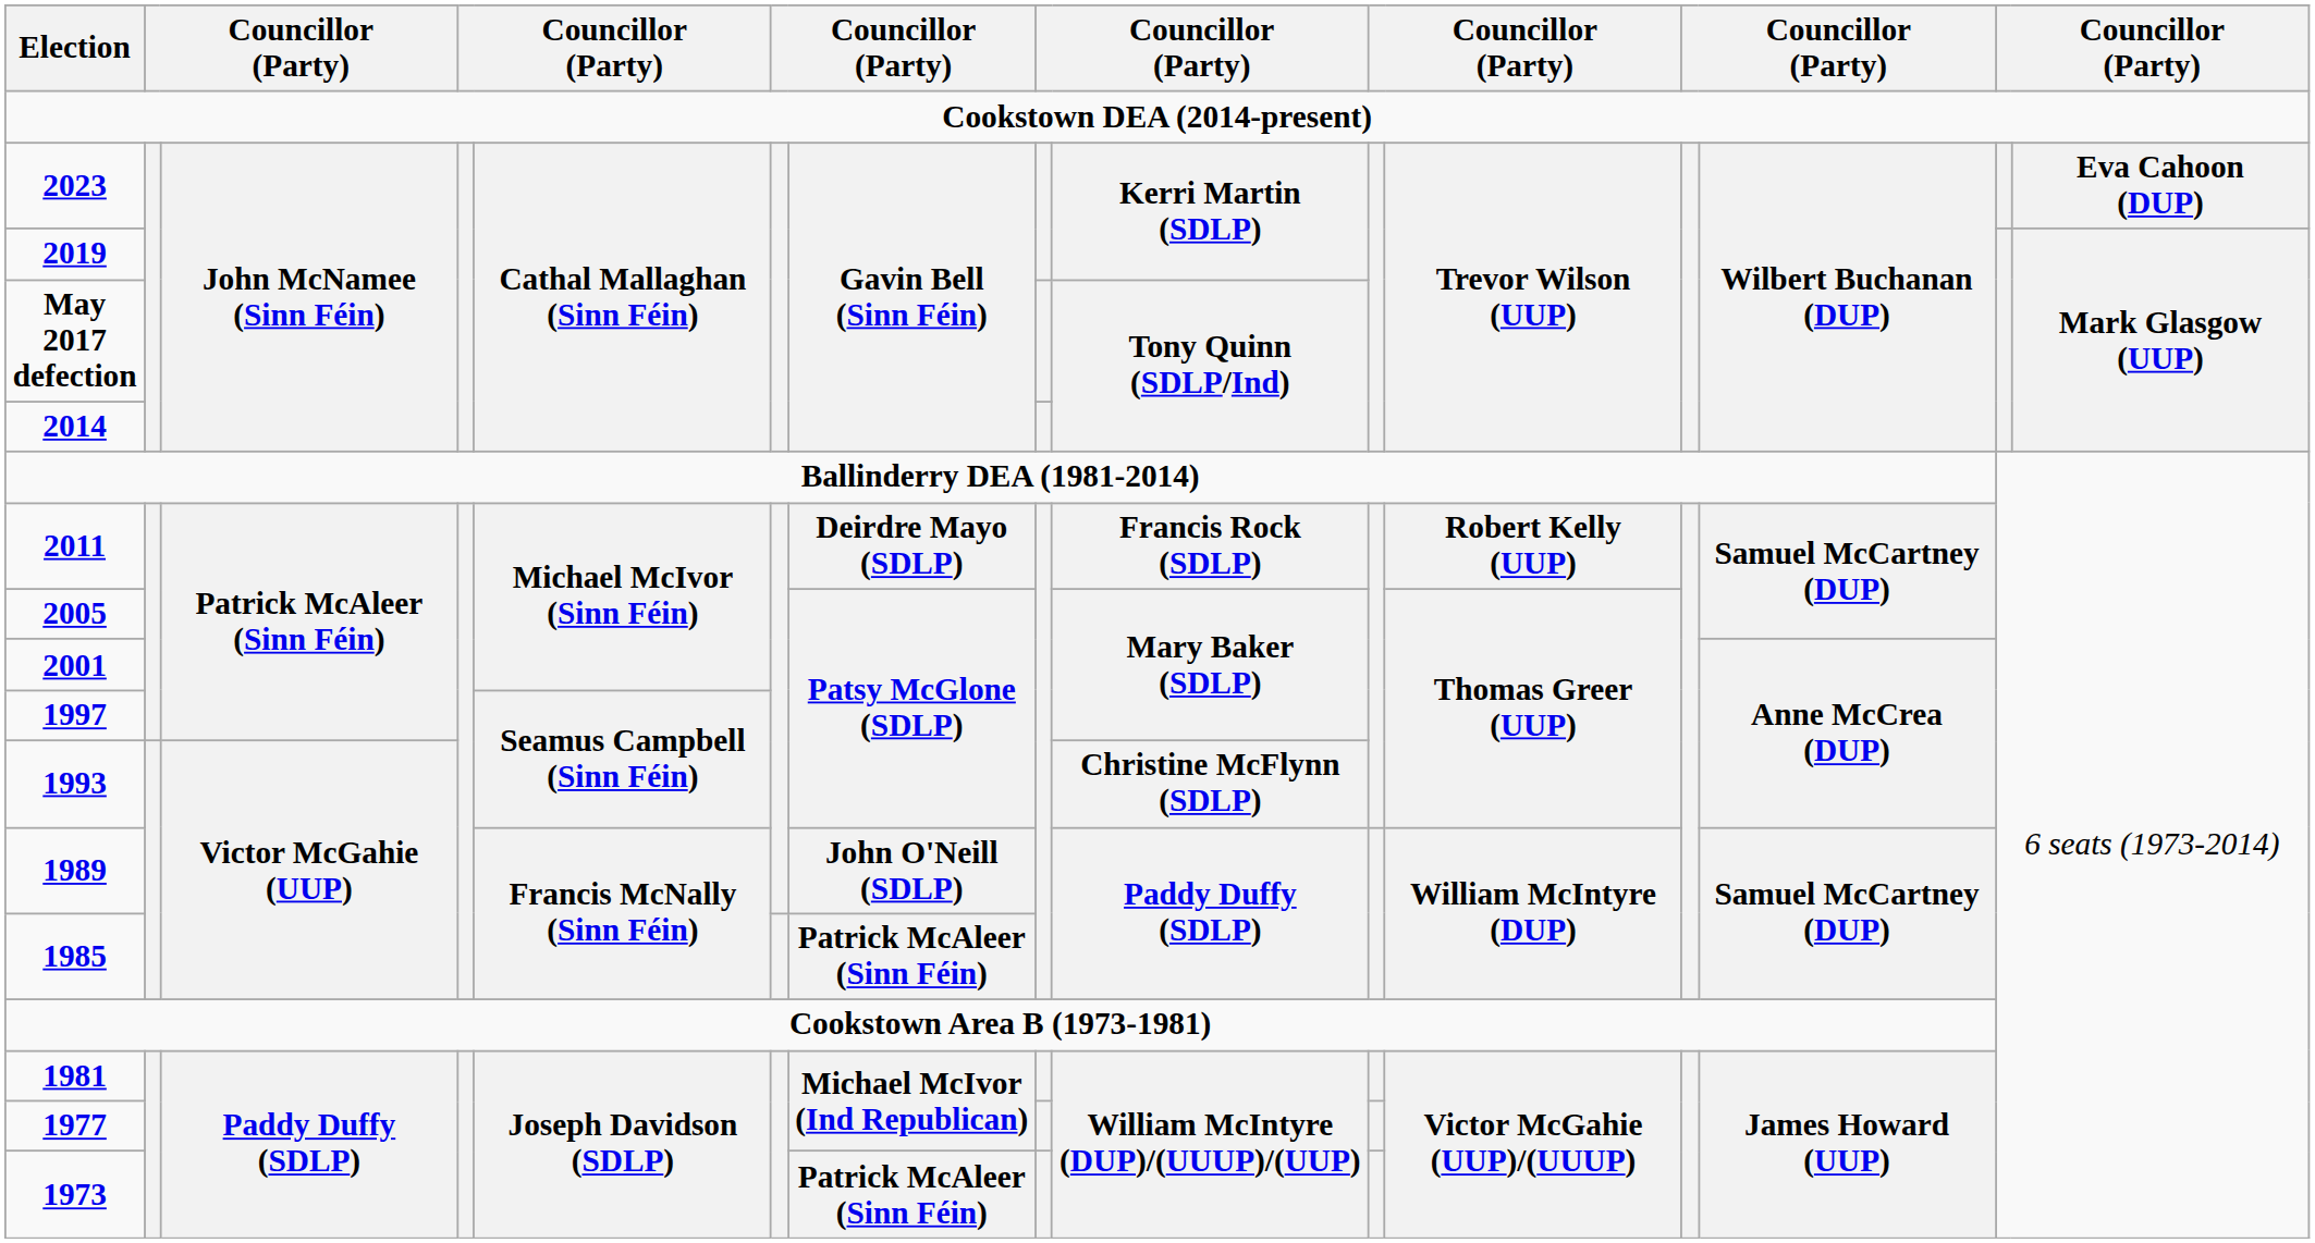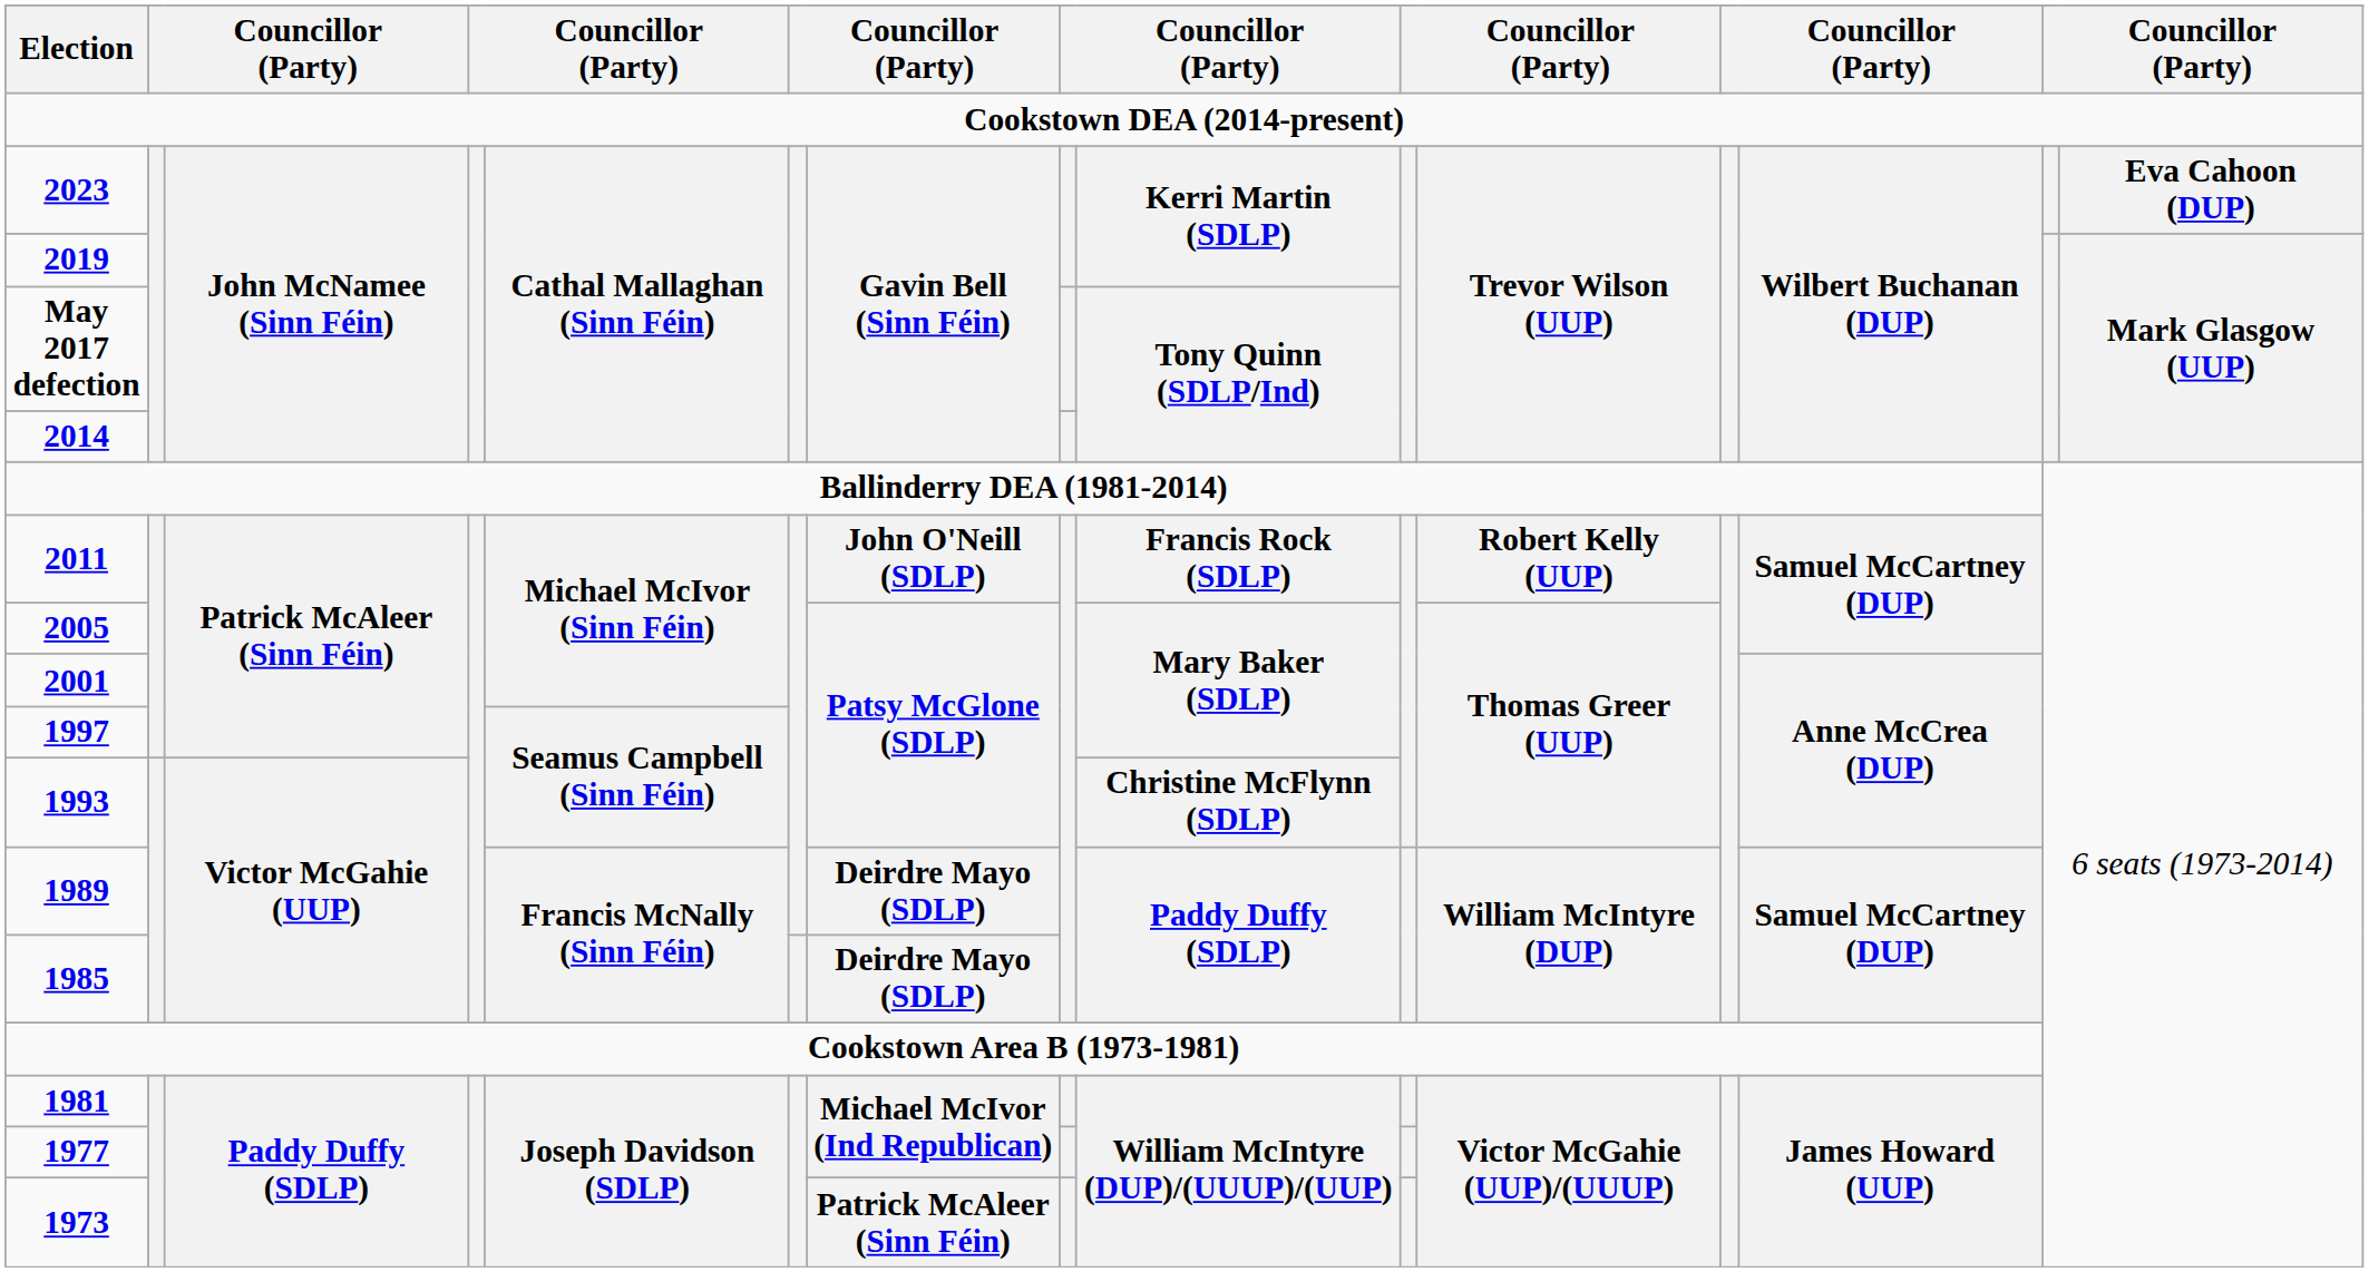2011 | column 7: Deirdre Mayo (SDLP) -> John O'Neill (SDLP)
1989 | column 7: John O'Neill (SDLP) -> Deirdre Mayo (SDLP)
1985 | column 7: Patrick McAleer (Sinn Féin) -> Deirdre Mayo (SDLP)
